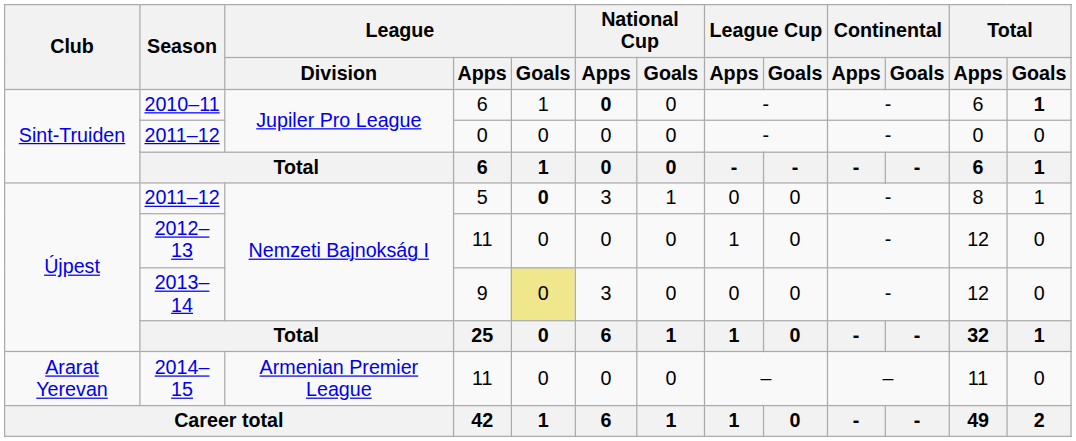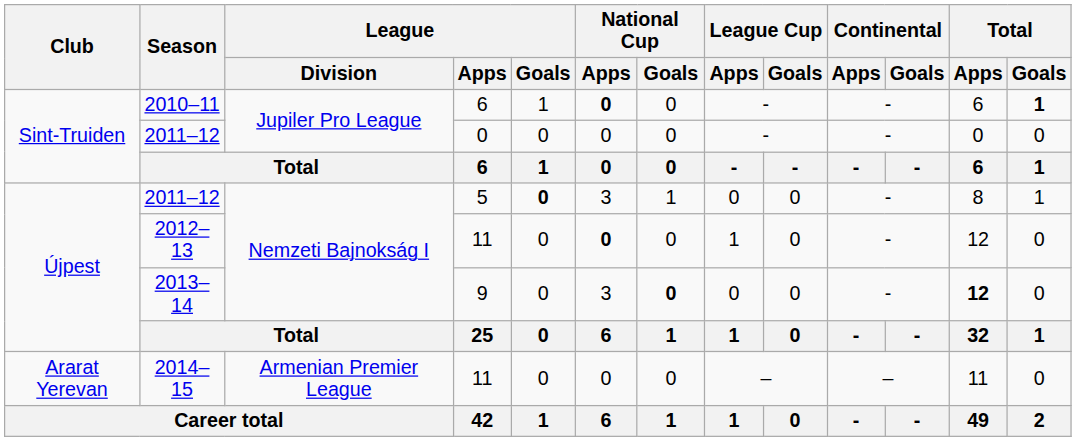2012–13 | National Cup / Apps: normal -> bold
2013–14 | League / Goals: khaki background -> no background
2013–14 | National Cup / Goals: normal -> bold
2013–14 | Total / Apps: normal -> bold
